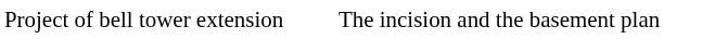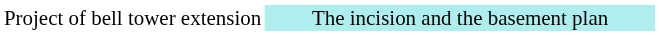Project of bell tower extension | column 2: no background -> paleturquoise background
